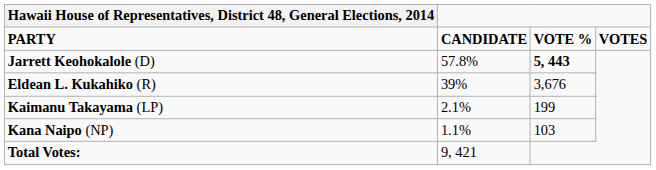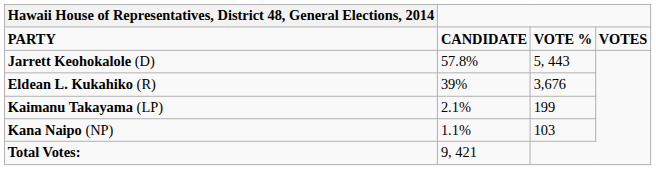Jarrett Keohokalole (D) | VOTE %: bold -> normal
